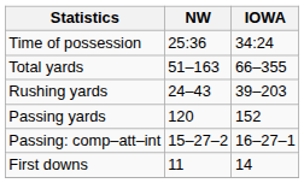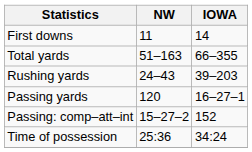rows swapped: First downs <-> Time of possession
Passing yards | IOWA: 152 -> 16–27–1
Passing: comp–att–int | IOWA: 16–27–1 -> 152
